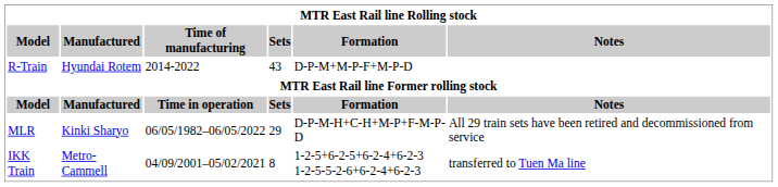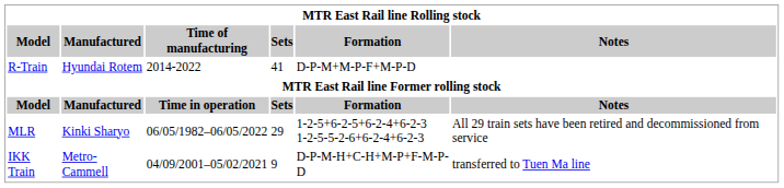R-Train | Sets: 43 -> 41
MLR | Formation: D-P-M-H+C-H+M-P+F-M-P-D -> 1-2-5+6-2-5+6-2-4+6-2-3 1-2-5-5-2-6+6-2-4+6-2-3
IKK Train | Sets: 8 -> 9
IKK Train | Formation: 1-2-5+6-2-5+6-2-4+6-2-3 1-2-5-5-2-6+6-2-4+6-2-3 -> D-P-M-H+C-H+M-P+F-M-P-D
